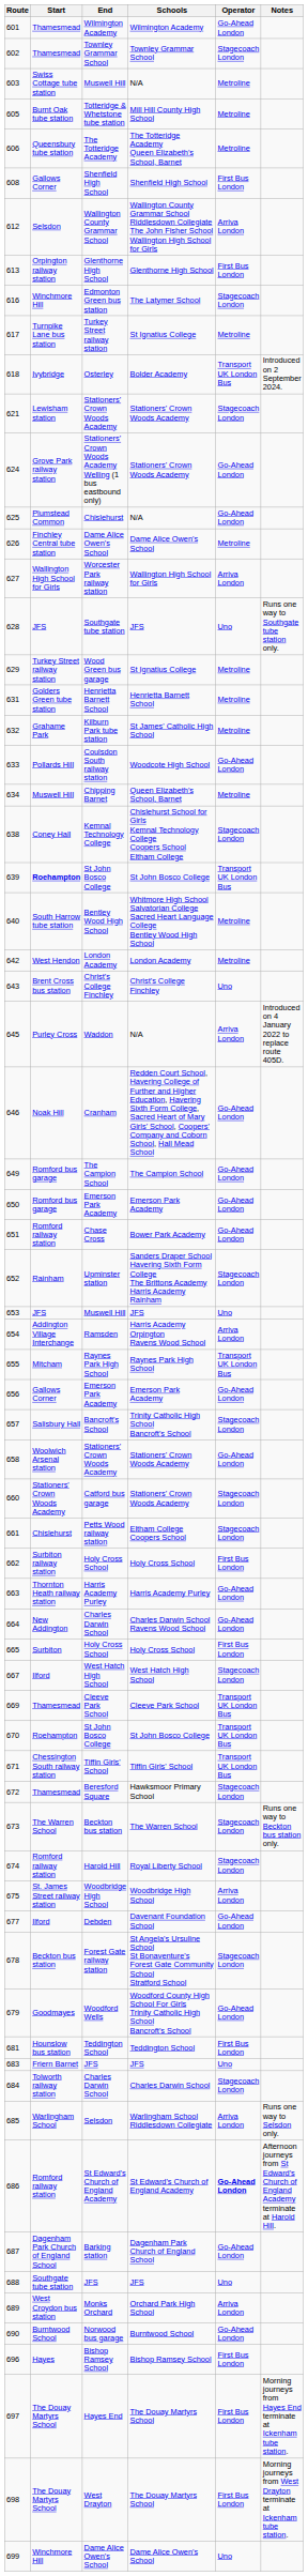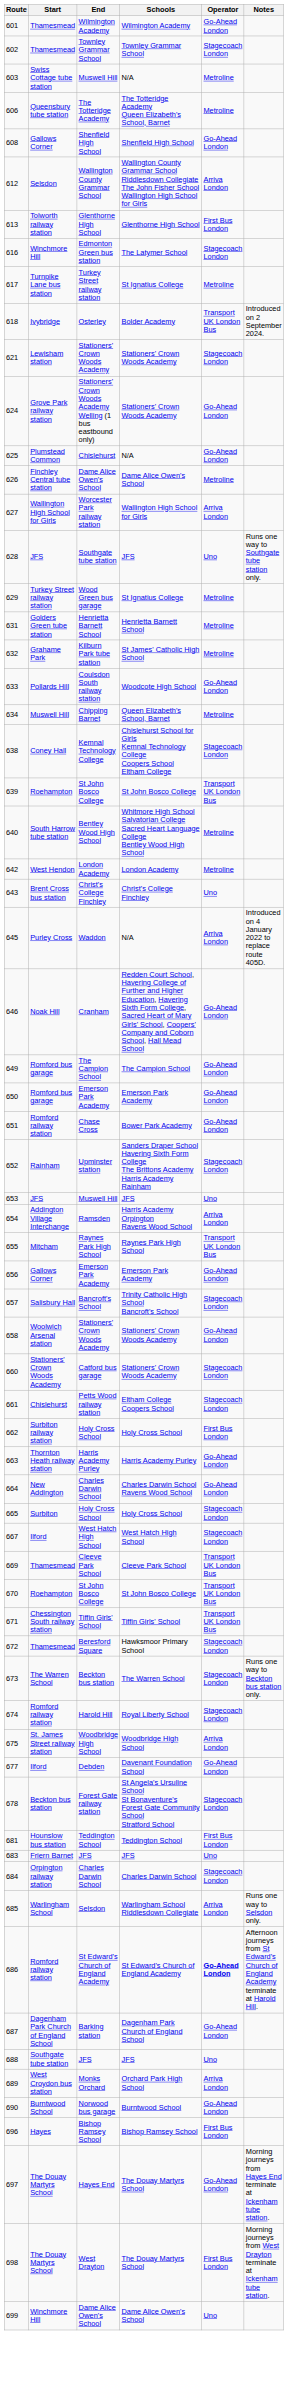- row: 605 | Burnt Oak tube station | Totteridge & Whetstone tube station | Mill Hill County High School | Metroline
608 | Operator: First Bus London -> Go-Ahead London
613 | Start: Orpington railway station -> Tolworth railway station
639 | Start: bold -> normal
665 | Operator: First Bus London -> Stagecoach London
- row: 679 | Goodmayes | Woodford Wells | Woodford County High School For Girls Trinity Catholic High School Bancroft's School | Go-Ahead London
684 | Start: Tolworth railway station -> Orpington railway station
697 | Operator: First Bus London -> Go-Ahead London
